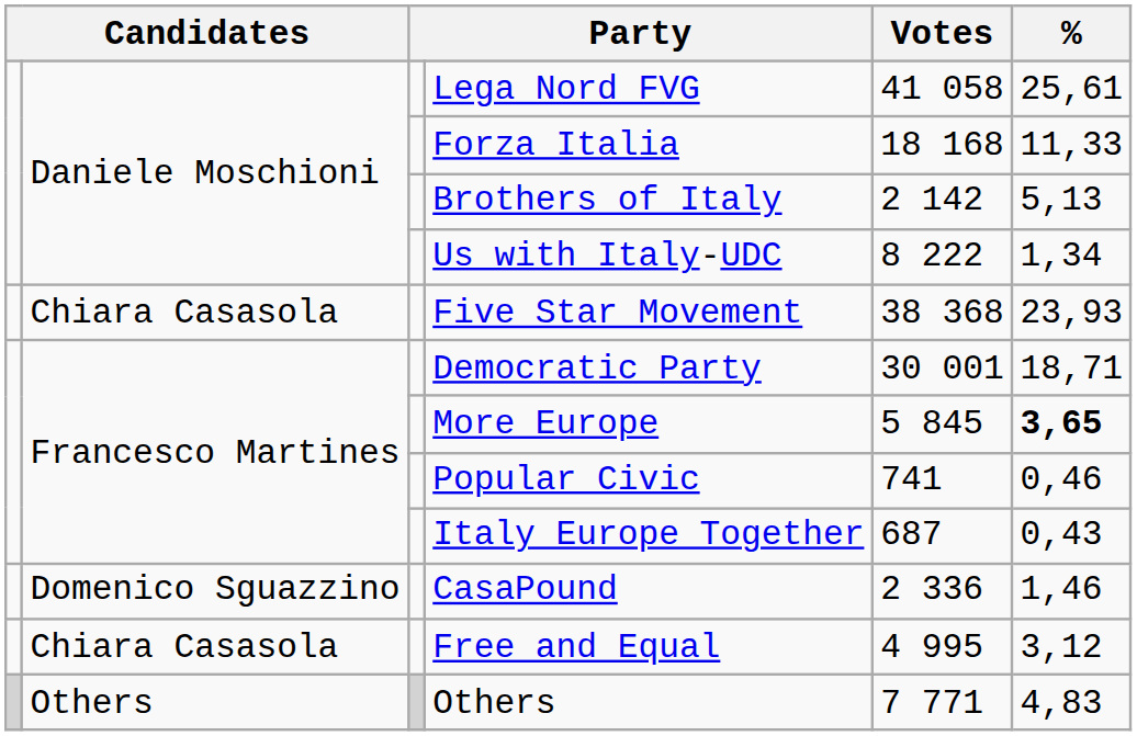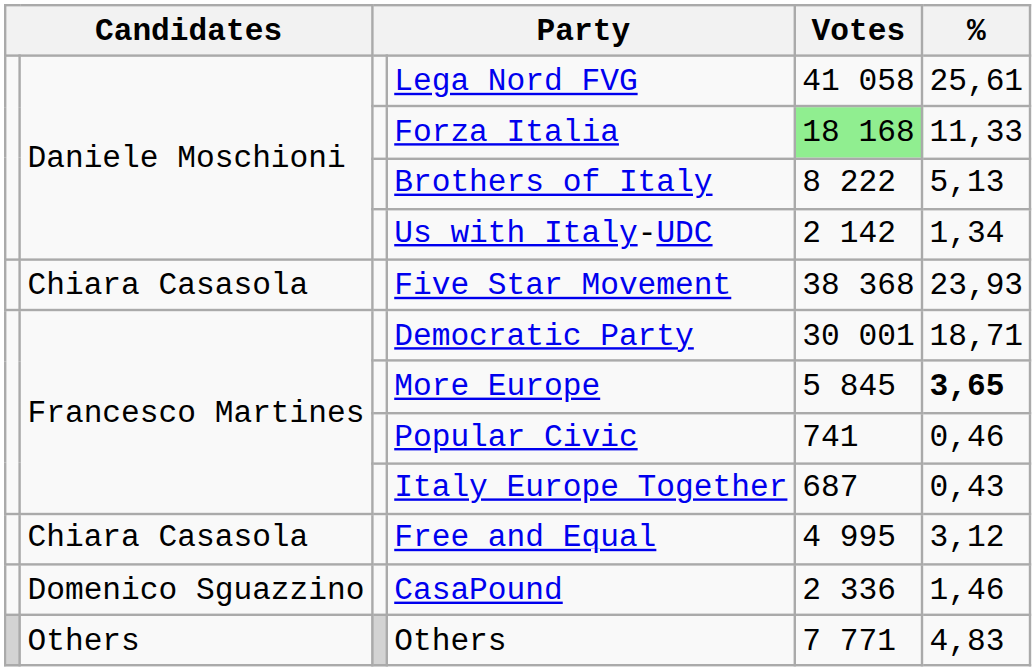Forza Italia | Votes: no background -> lightgreen background
Brothers of Italy | Votes: 2 142 -> 8 222
Us with Italy-UDC | Votes: 8 222 -> 2 142
rows swapped: Free and Equal <-> CasaPound
